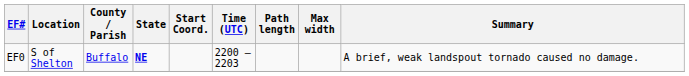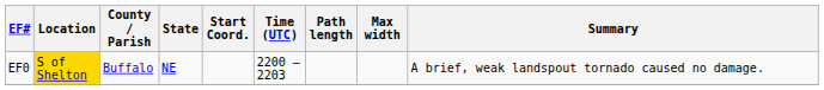EF0 | Location: no background -> gold background
EF0 | State: bold -> normal
